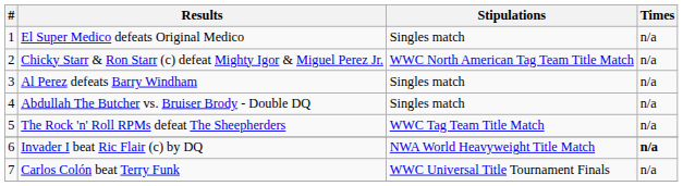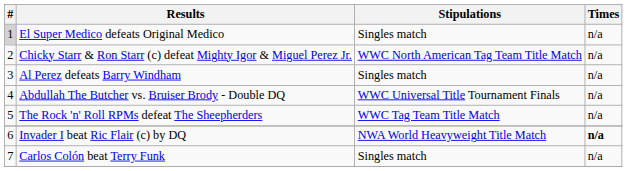El Super Medico defeats Original Medico | #: no background -> lightgrey background
Abdullah The Butcher vs. Bruiser Brody - Double DQ | Stipulations: Singles match -> WWC Universal Title Tournament Finals
Carlos Colón beat Terry Funk | Stipulations: WWC Universal Title Tournament Finals -> Singles match
